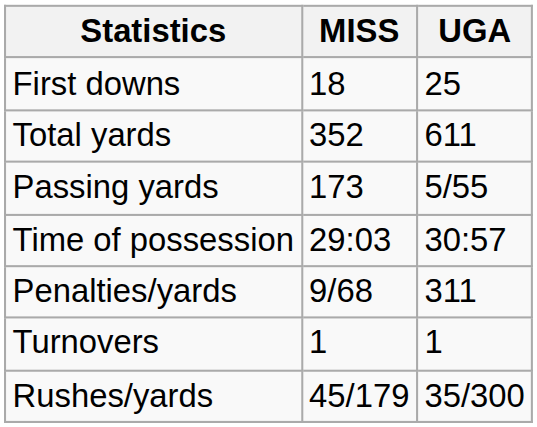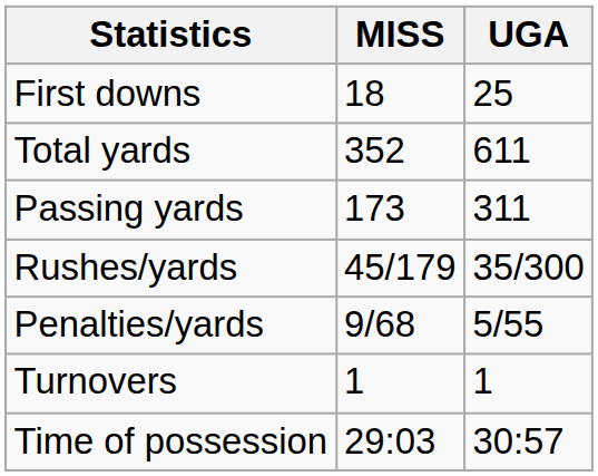Passing yards | UGA: 5/55 -> 311
rows swapped: Rushes/yards <-> Time of possession
Penalties/yards | UGA: 311 -> 5/55
